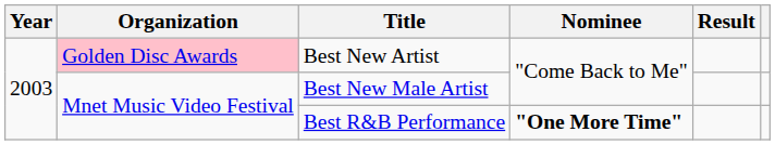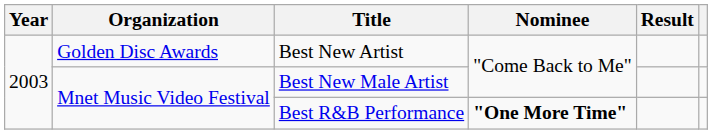Best New Artist | Organization: pink background -> no background
